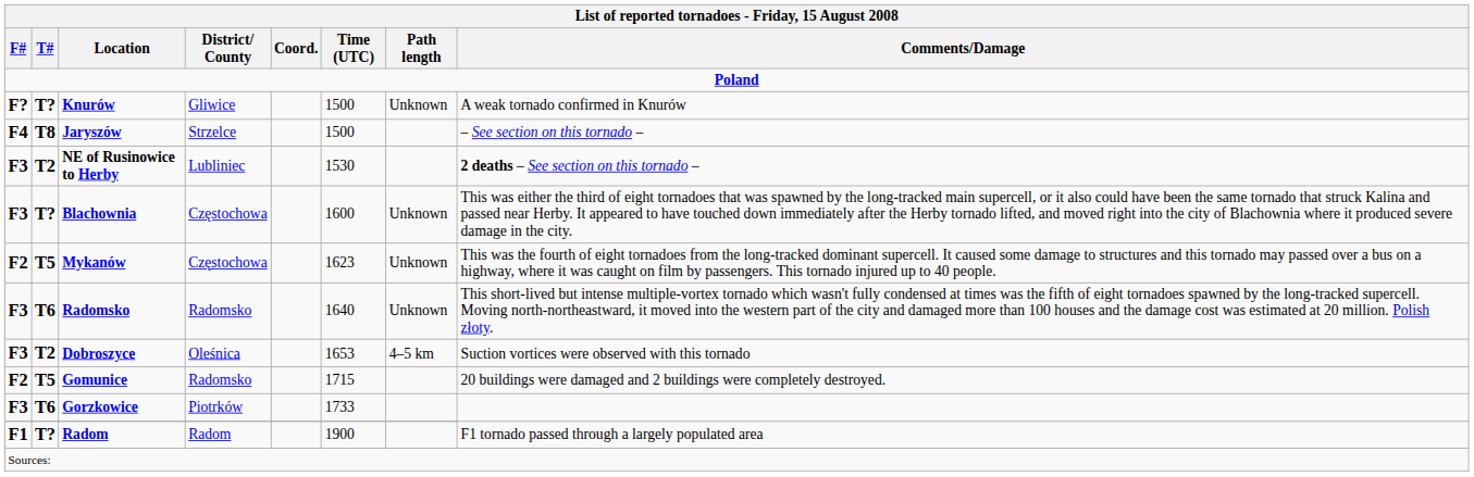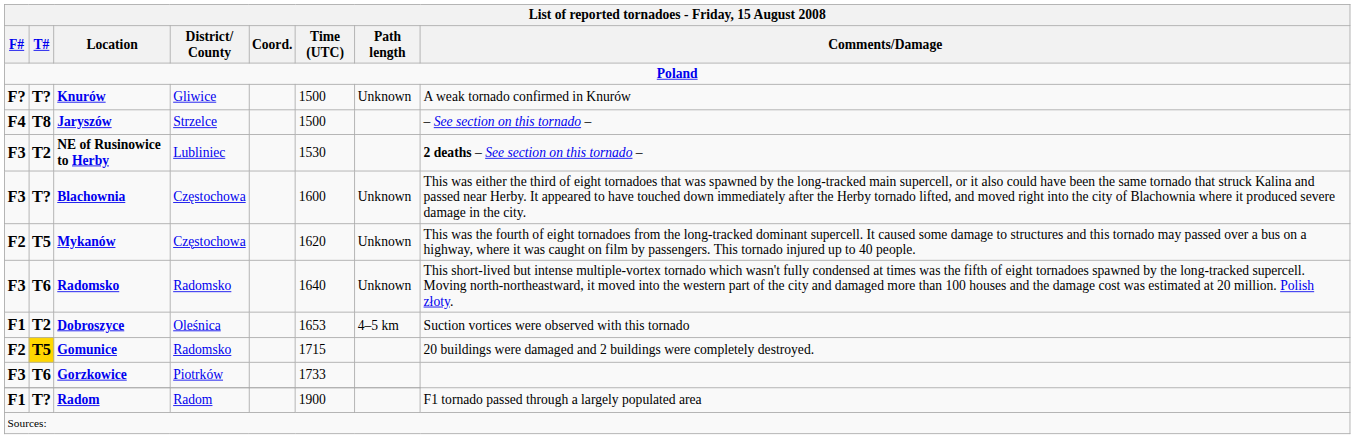Mykanów | Time (UTC): 1623 -> 1620
Dobroszyce | F#: F3 -> F1
Gomunice | T#: no background -> gold background
